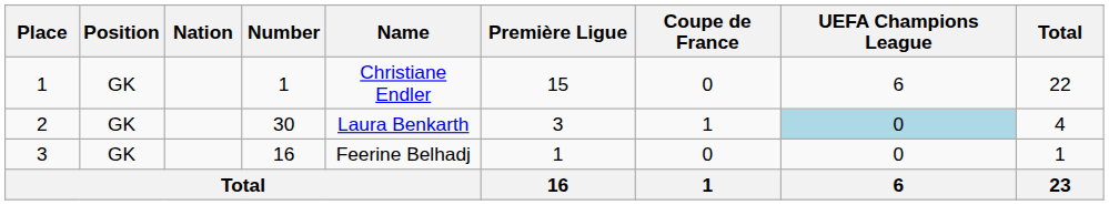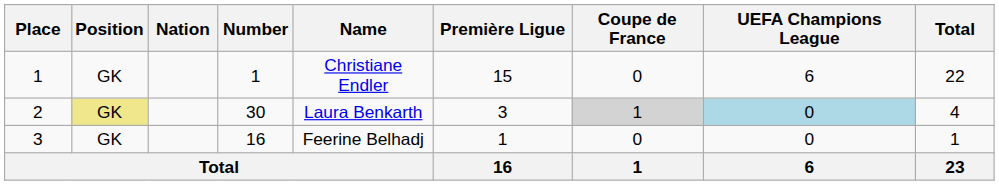2 | Position: no background -> khaki background
2 | Coupe de France: no background -> lightgrey background
